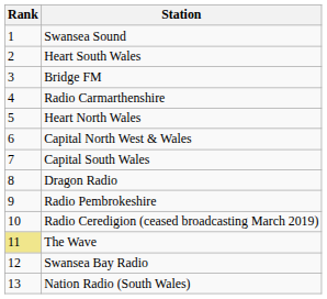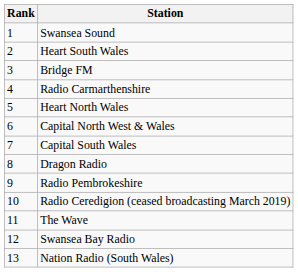The Wave | Rank: khaki background -> no background
